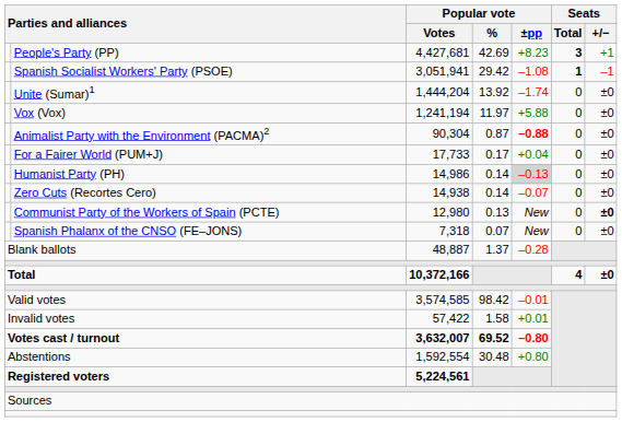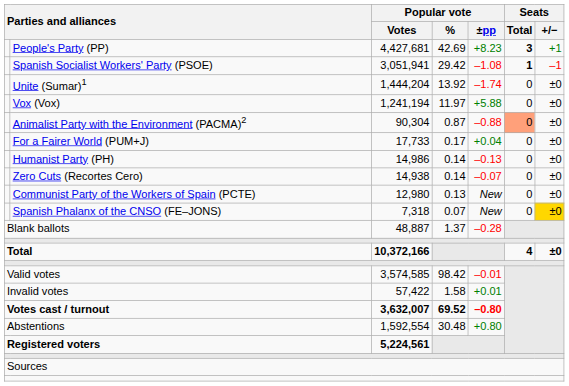Animalist Party with the Environment (PACMA)2 | Popular vote / ±pp: bold -> normal
Animalist Party with the Environment (PACMA)2 | Seats / Total: no background -> lightsalmon background
Humanist Party (PH) | Popular vote / ±pp: lightgrey background -> no background
Communist Party of the Workers of Spain (PCTE) | Seats / +/−: bold -> normal
Spanish Phalanx of the CNSO (FE–JONS) | Seats / +/−: no background -> gold background
